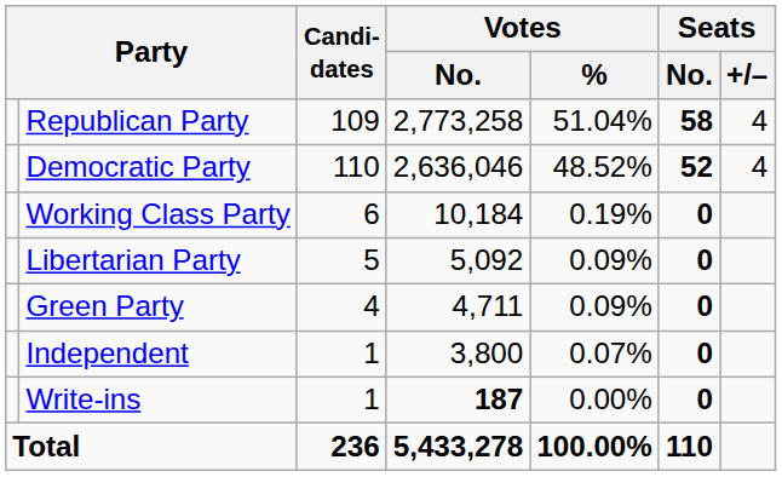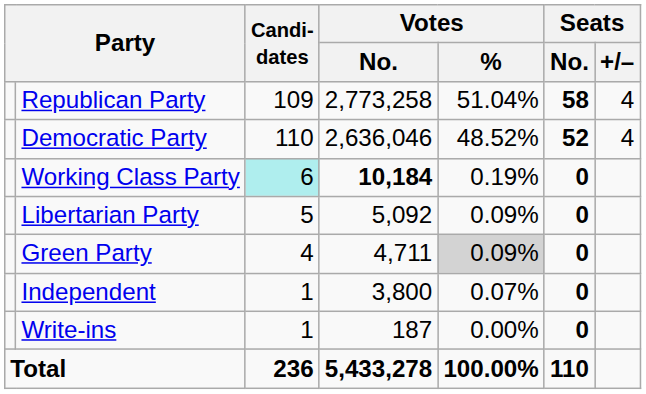Working Class Party | Candi- dates: no background -> paleturquoise background
Working Class Party | Votes / No.: normal -> bold
Green Party | Votes / %: no background -> lightgrey background
Write-ins | Votes / No.: bold -> normal
